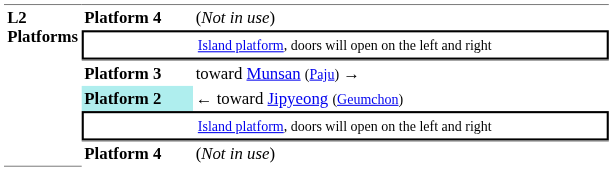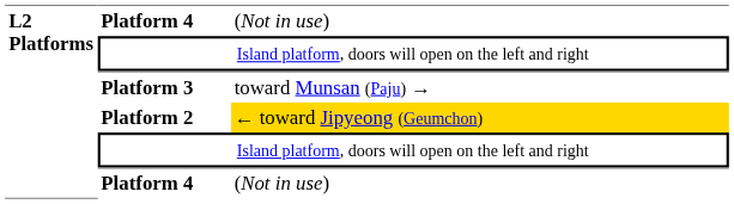Platform 2 | column 2: paleturquoise background -> no background
Platform 2 | column 3: no background -> gold background
